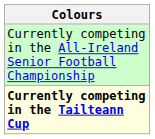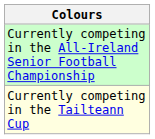row 3 | column 1: bold -> normal
